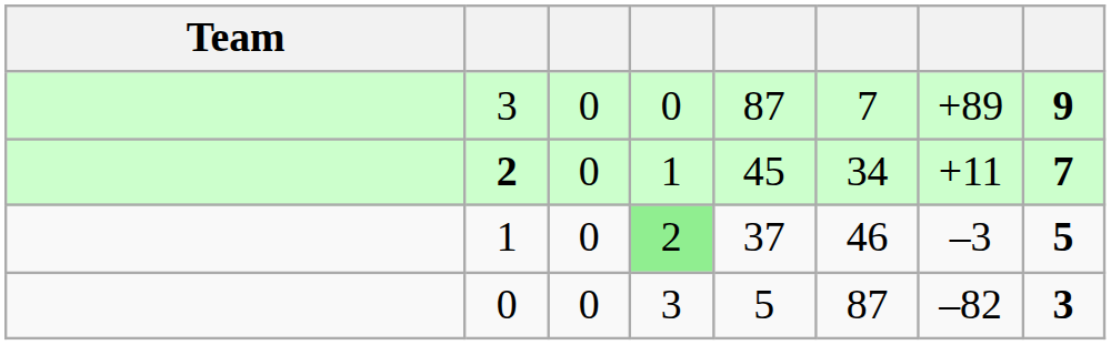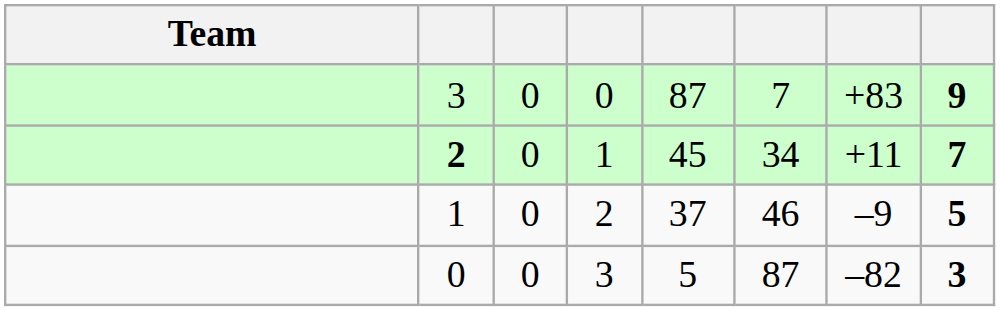row 2 | column 7: +89 -> +83
row 4 | column 4: lightgreen background -> no background
row 4 | column 7: –3 -> –9
